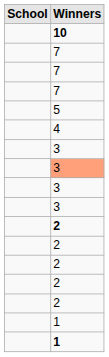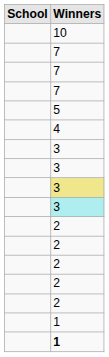row 2 | Winners: bold -> normal
row 9 | Winners: lightsalmon background -> no background
row 10 | Winners: no background -> khaki background
row 11 | Winners: no background -> paleturquoise background
row 12 | Winners: bold -> normal
